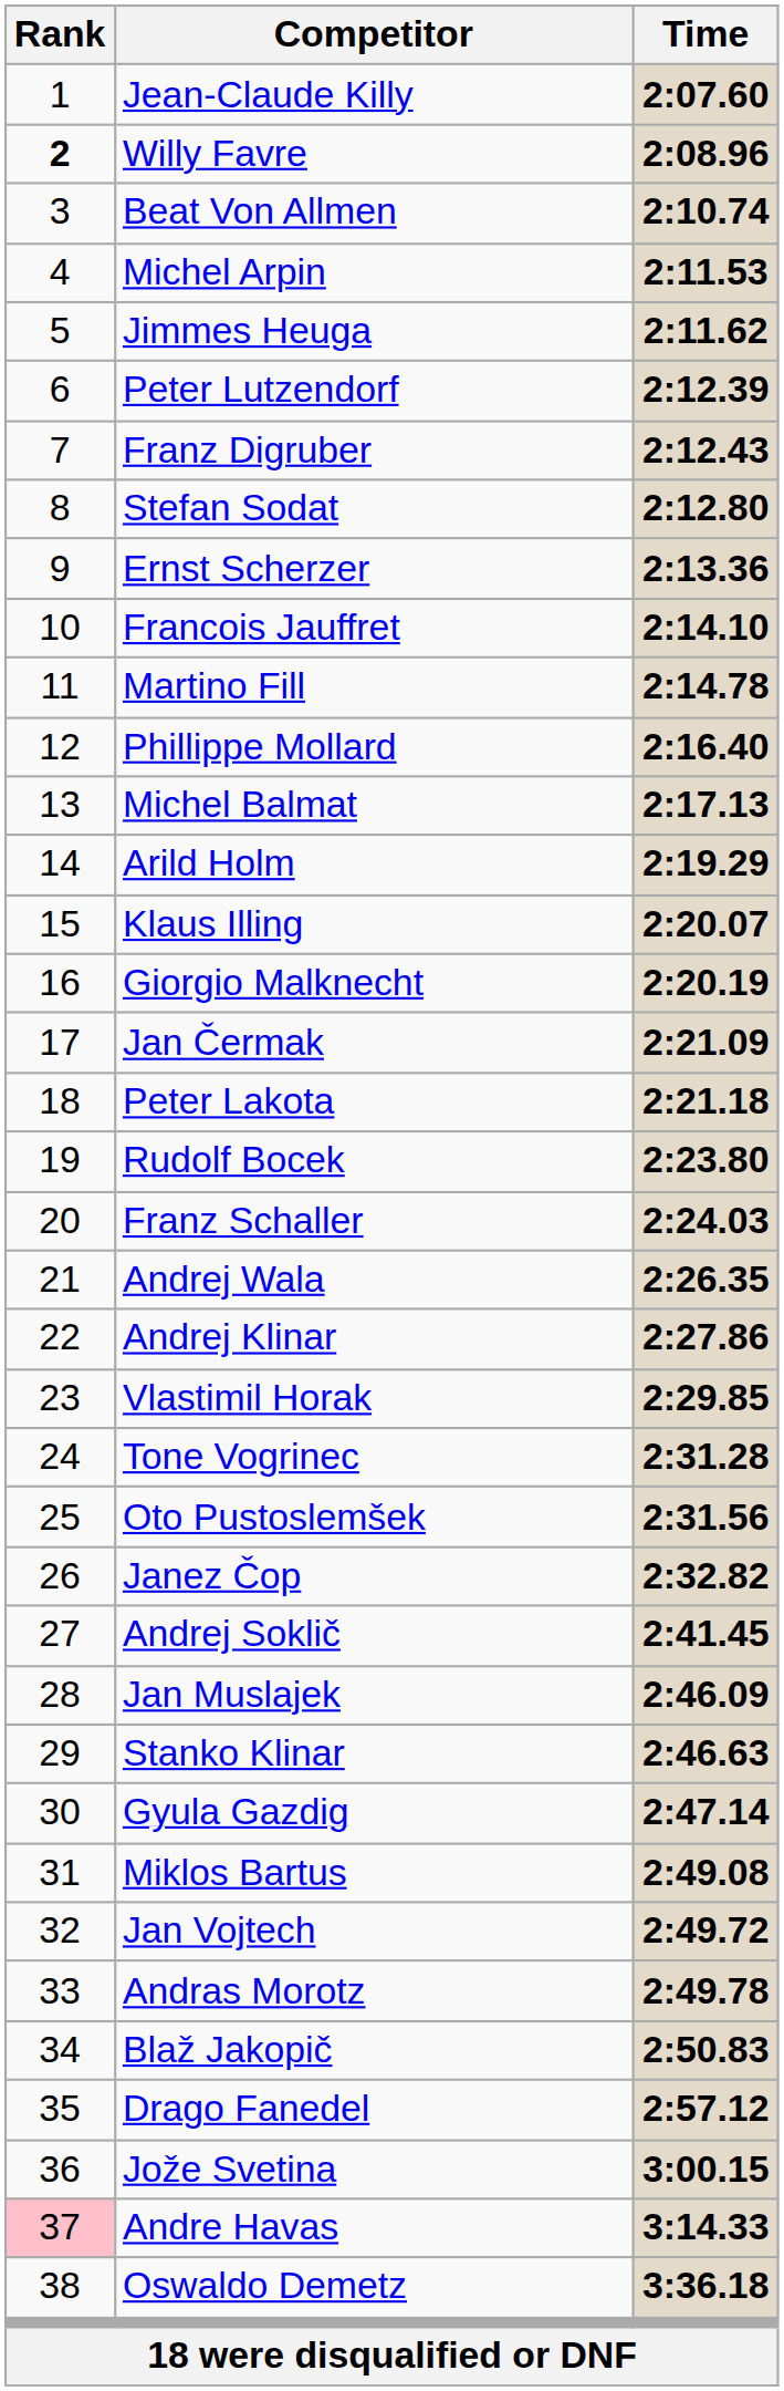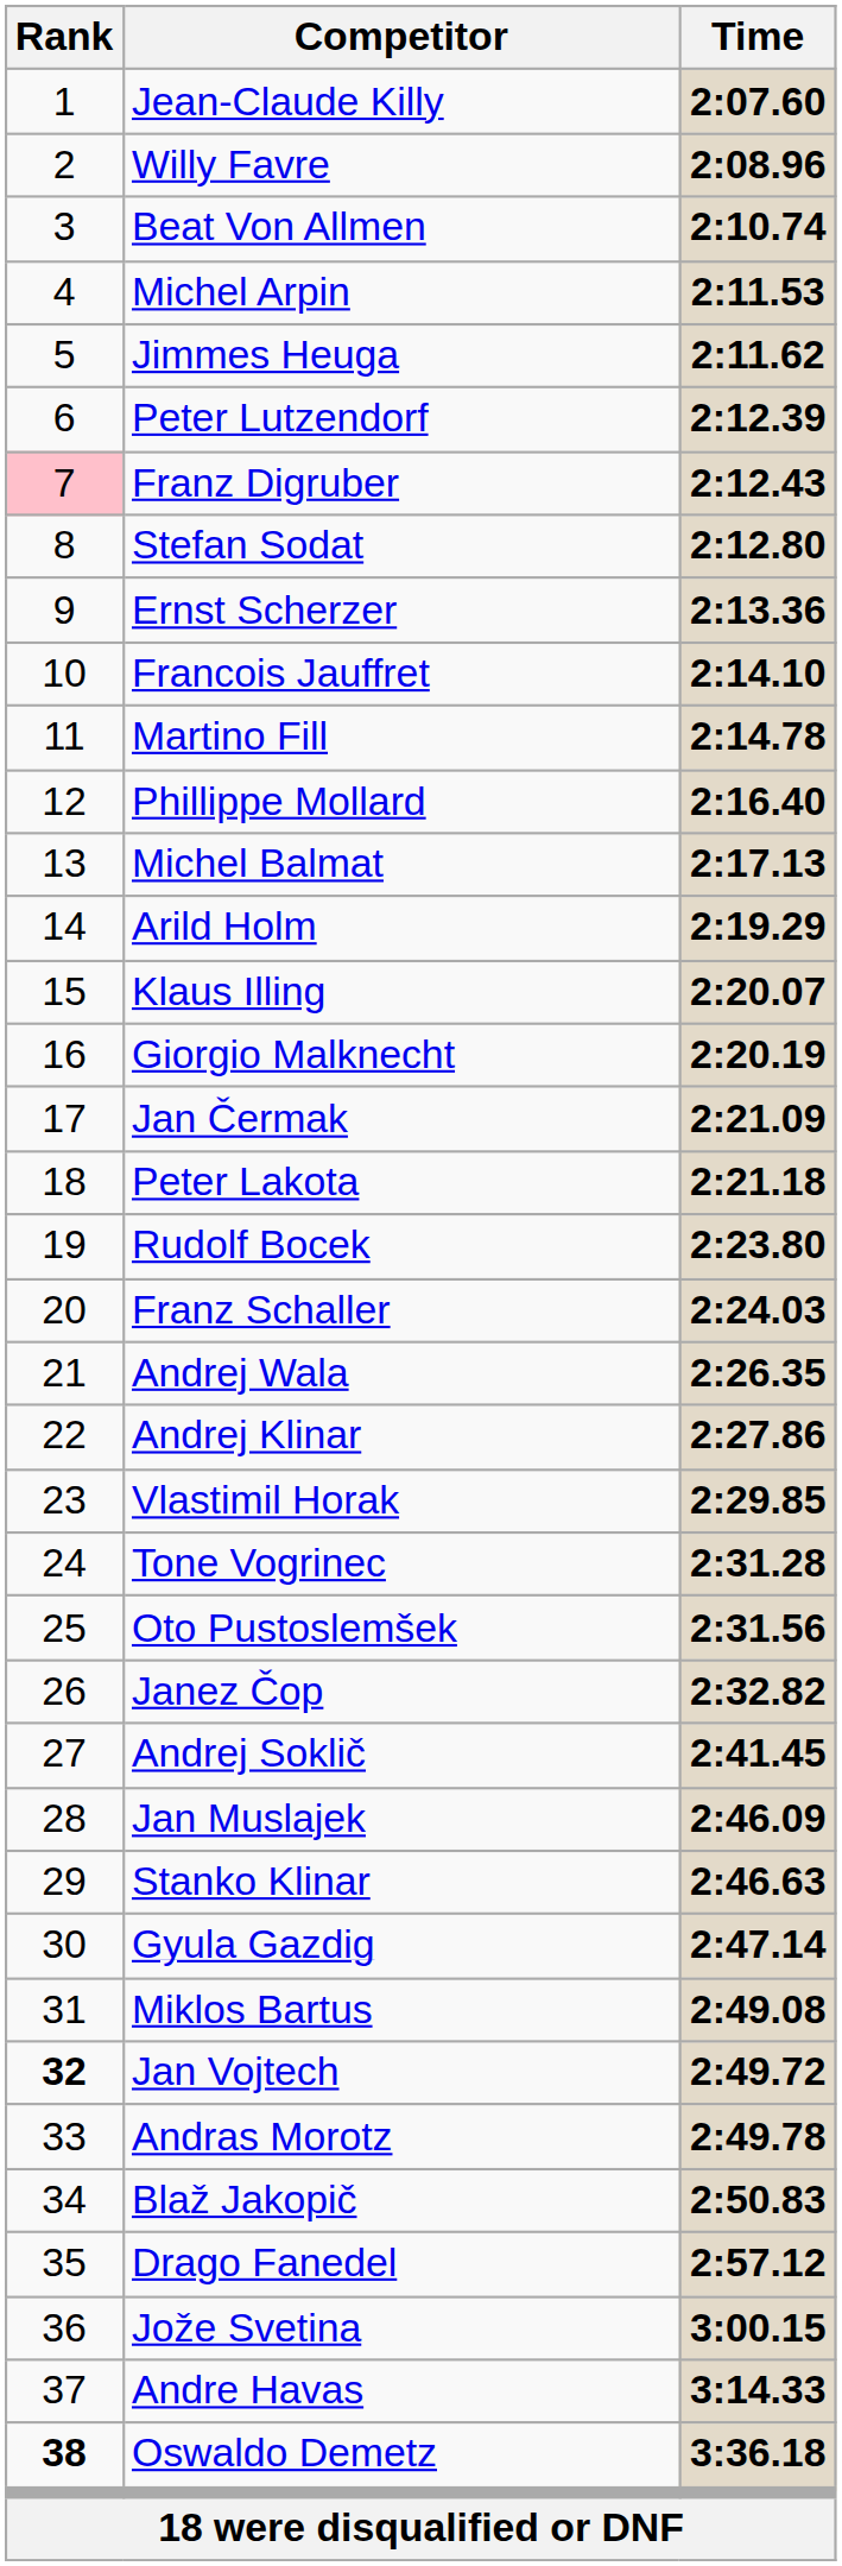Willy Favre | Rank: bold -> normal
Franz Digruber | Rank: no background -> pink background
Jan Vojtech | Rank: normal -> bold
Andre Havas | Rank: pink background -> no background
Oswaldo Demetz | Rank: normal -> bold
